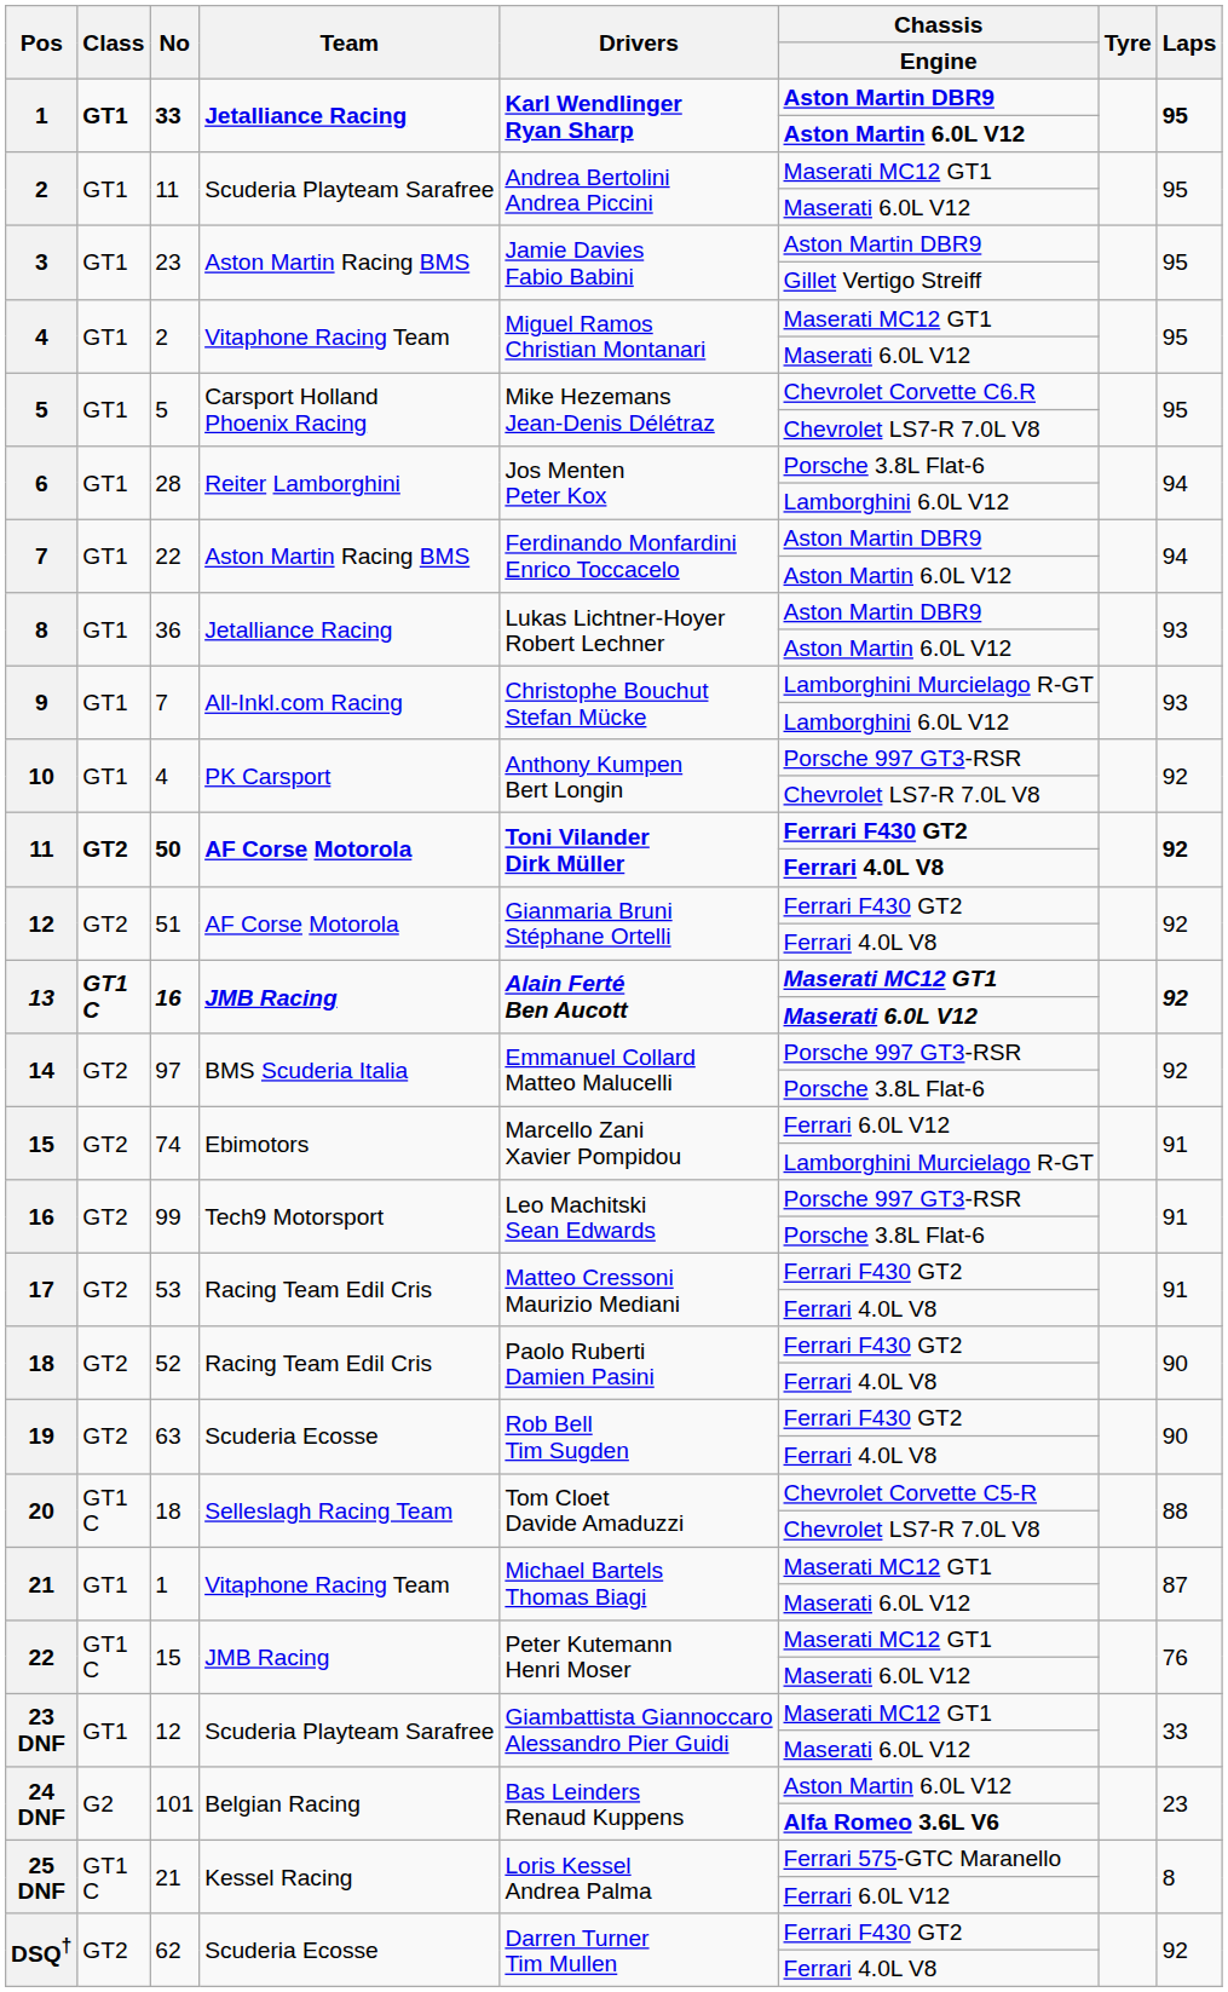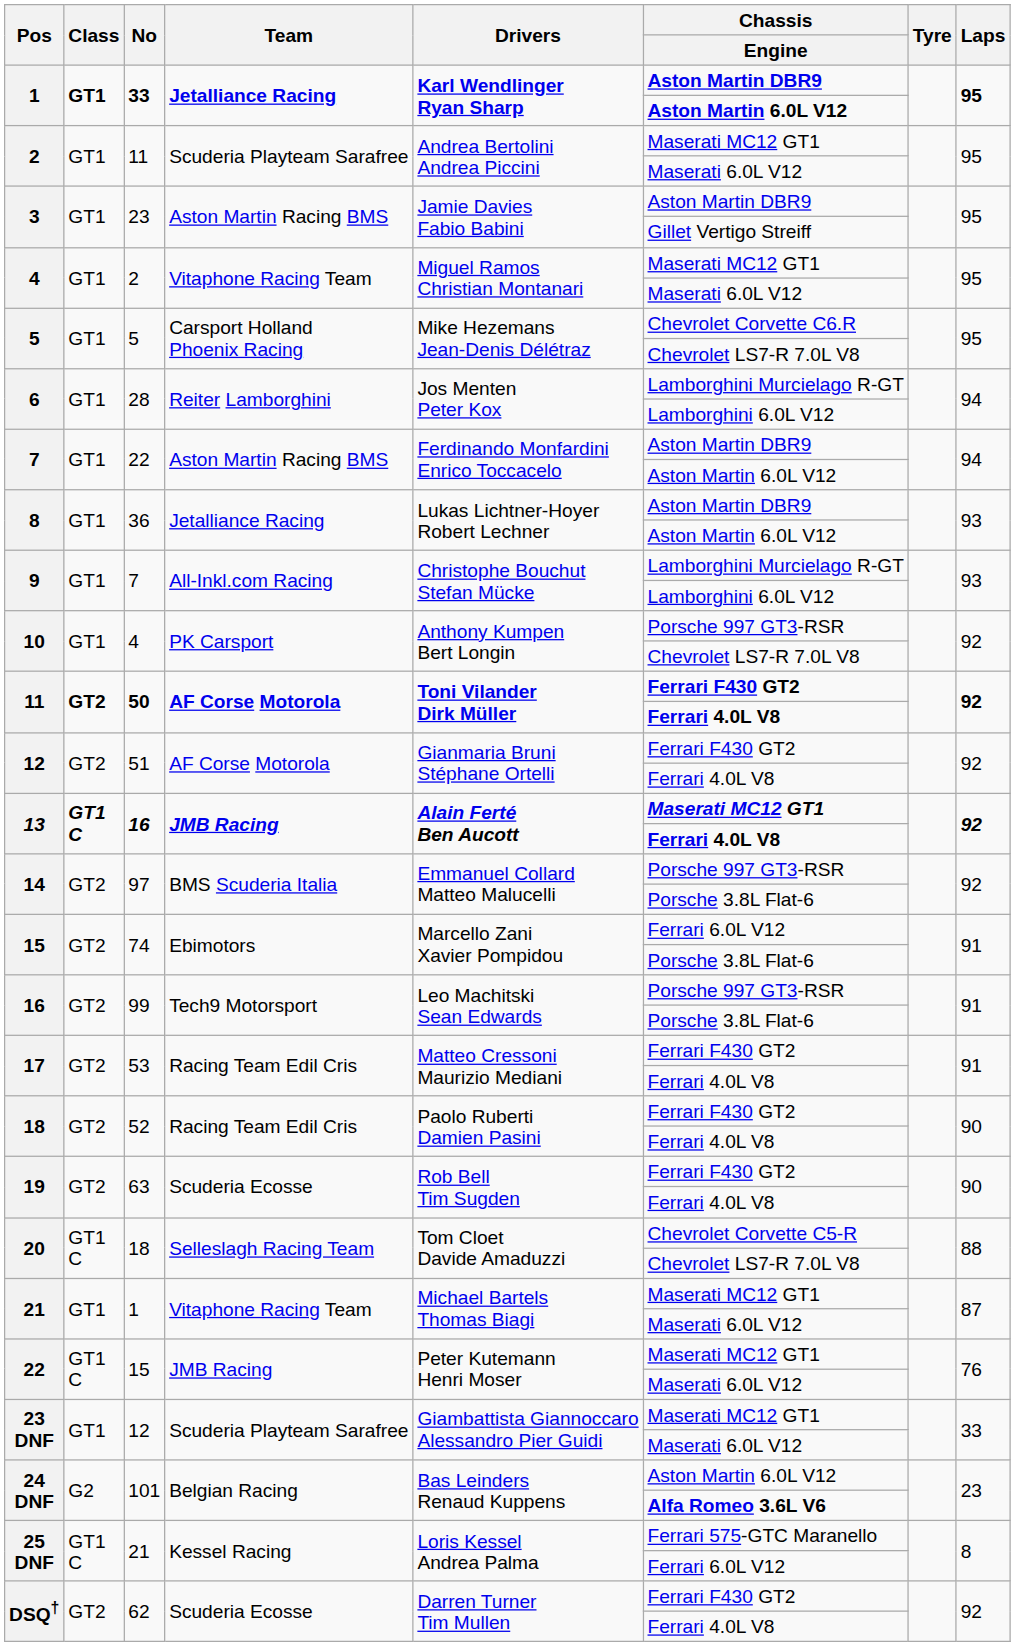row 13 | Chassis / Engine: Porsche 3.8L Flat-6 -> Lamborghini Murcielago R-GT
row 28 | Chassis / Engine: Maserati 6.0L V12 -> Ferrari 4.0L V8
row 32 | Chassis / Engine: Lamborghini Murcielago R-GT -> Porsche 3.8L Flat-6
